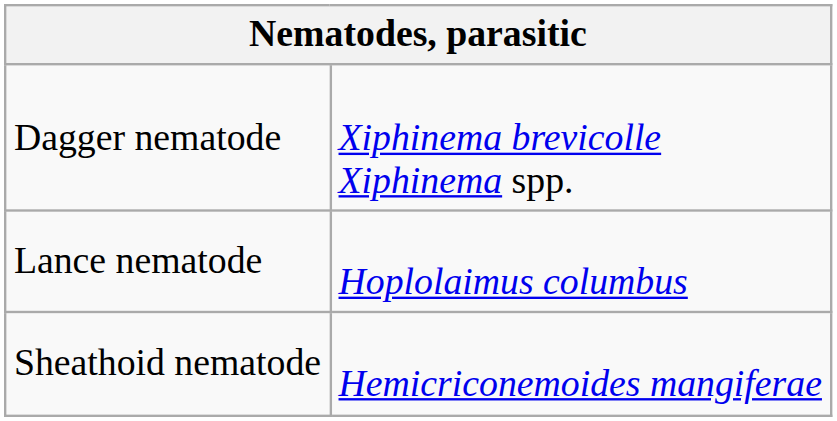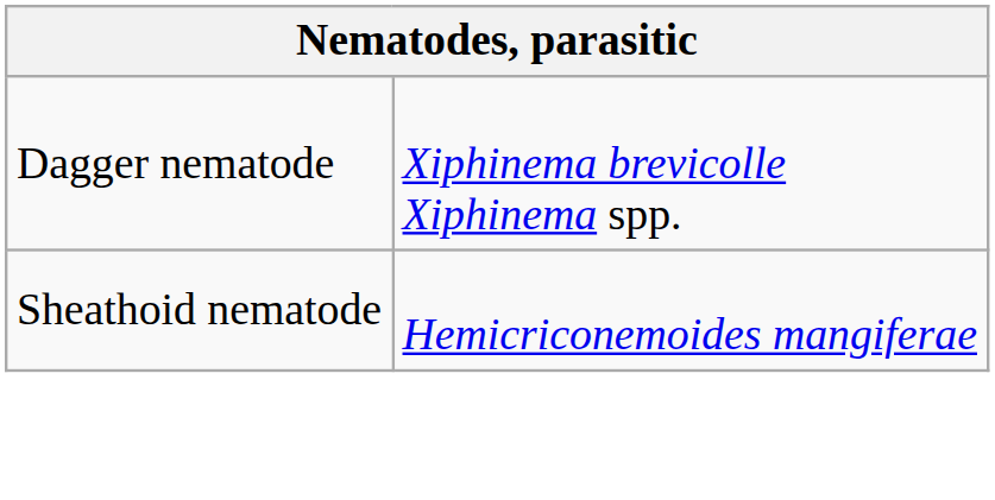- row: Lance nematode | Hoplolaimus columbus
